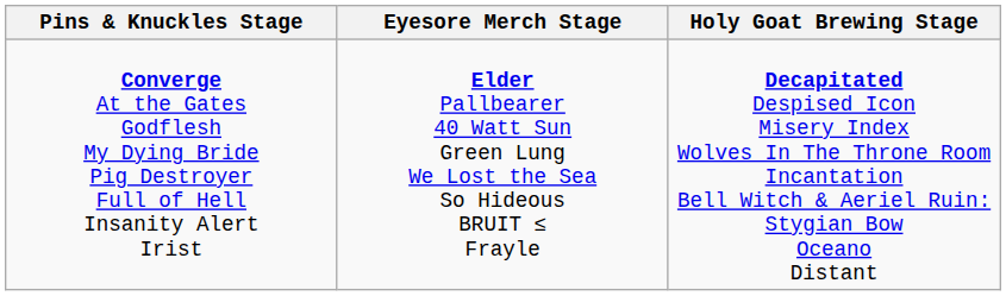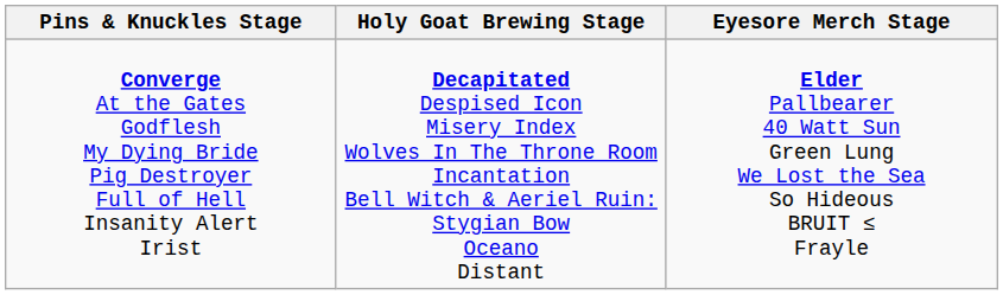columns swapped: Holy Goat Brewing Stage <-> Eyesore Merch Stage
